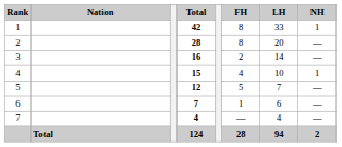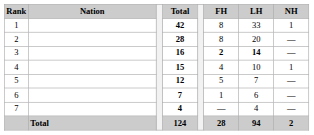3 | FH: normal -> bold
3 | LH: normal -> bold
